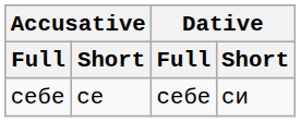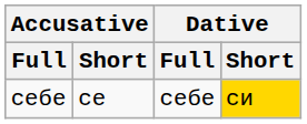row 3 | Dative / Short: no background -> gold background
